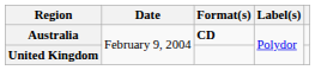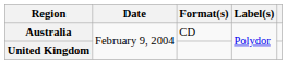Australia | Format(s): bold -> normal
